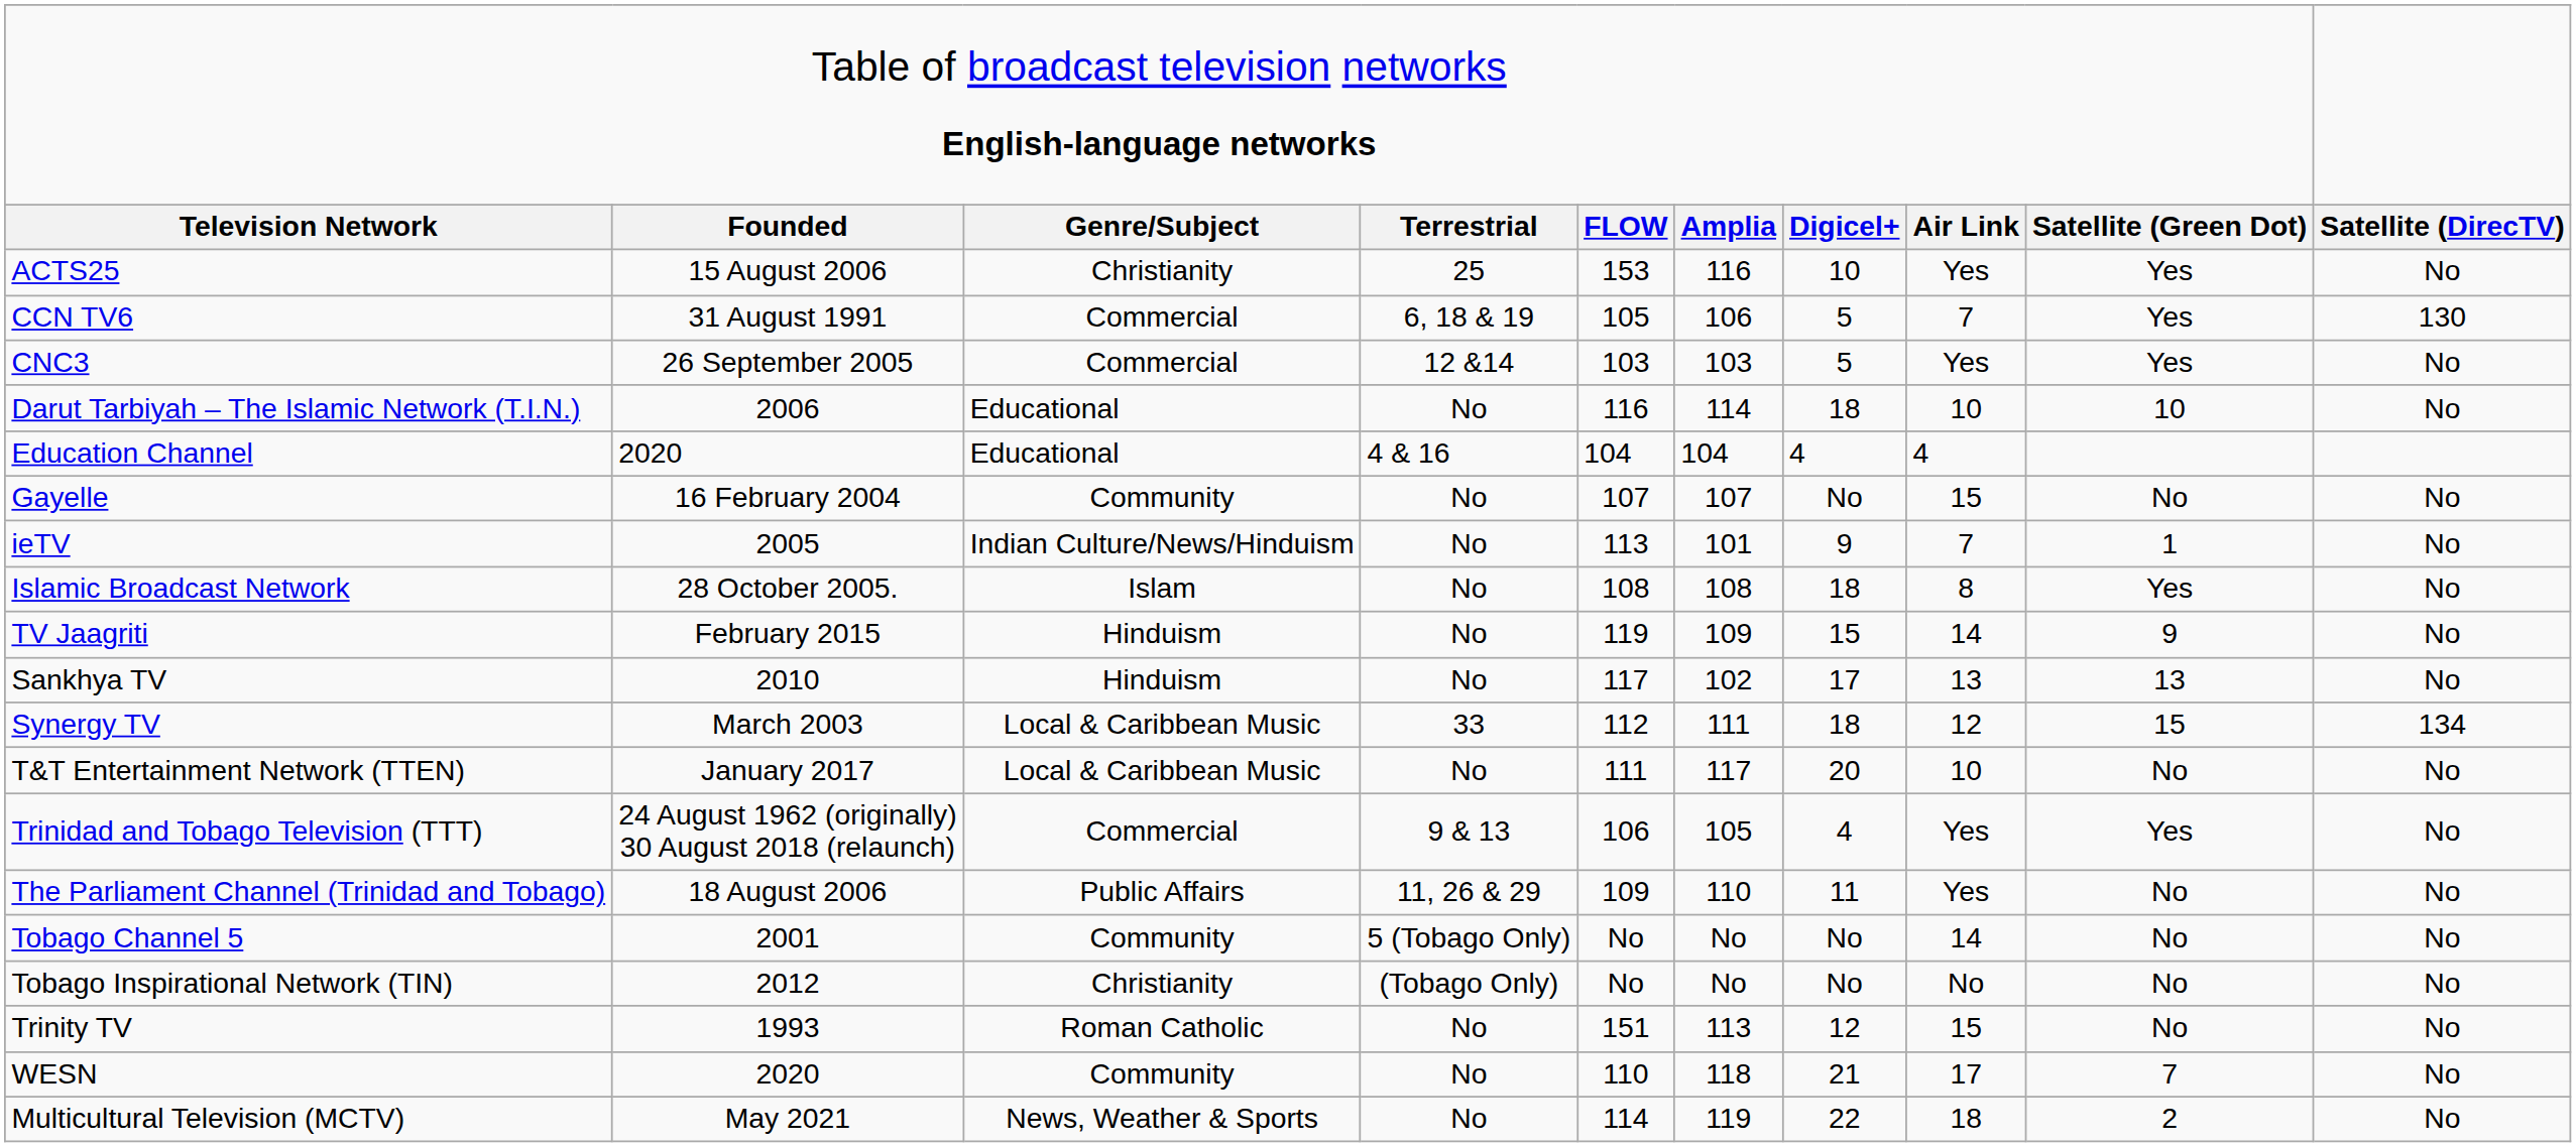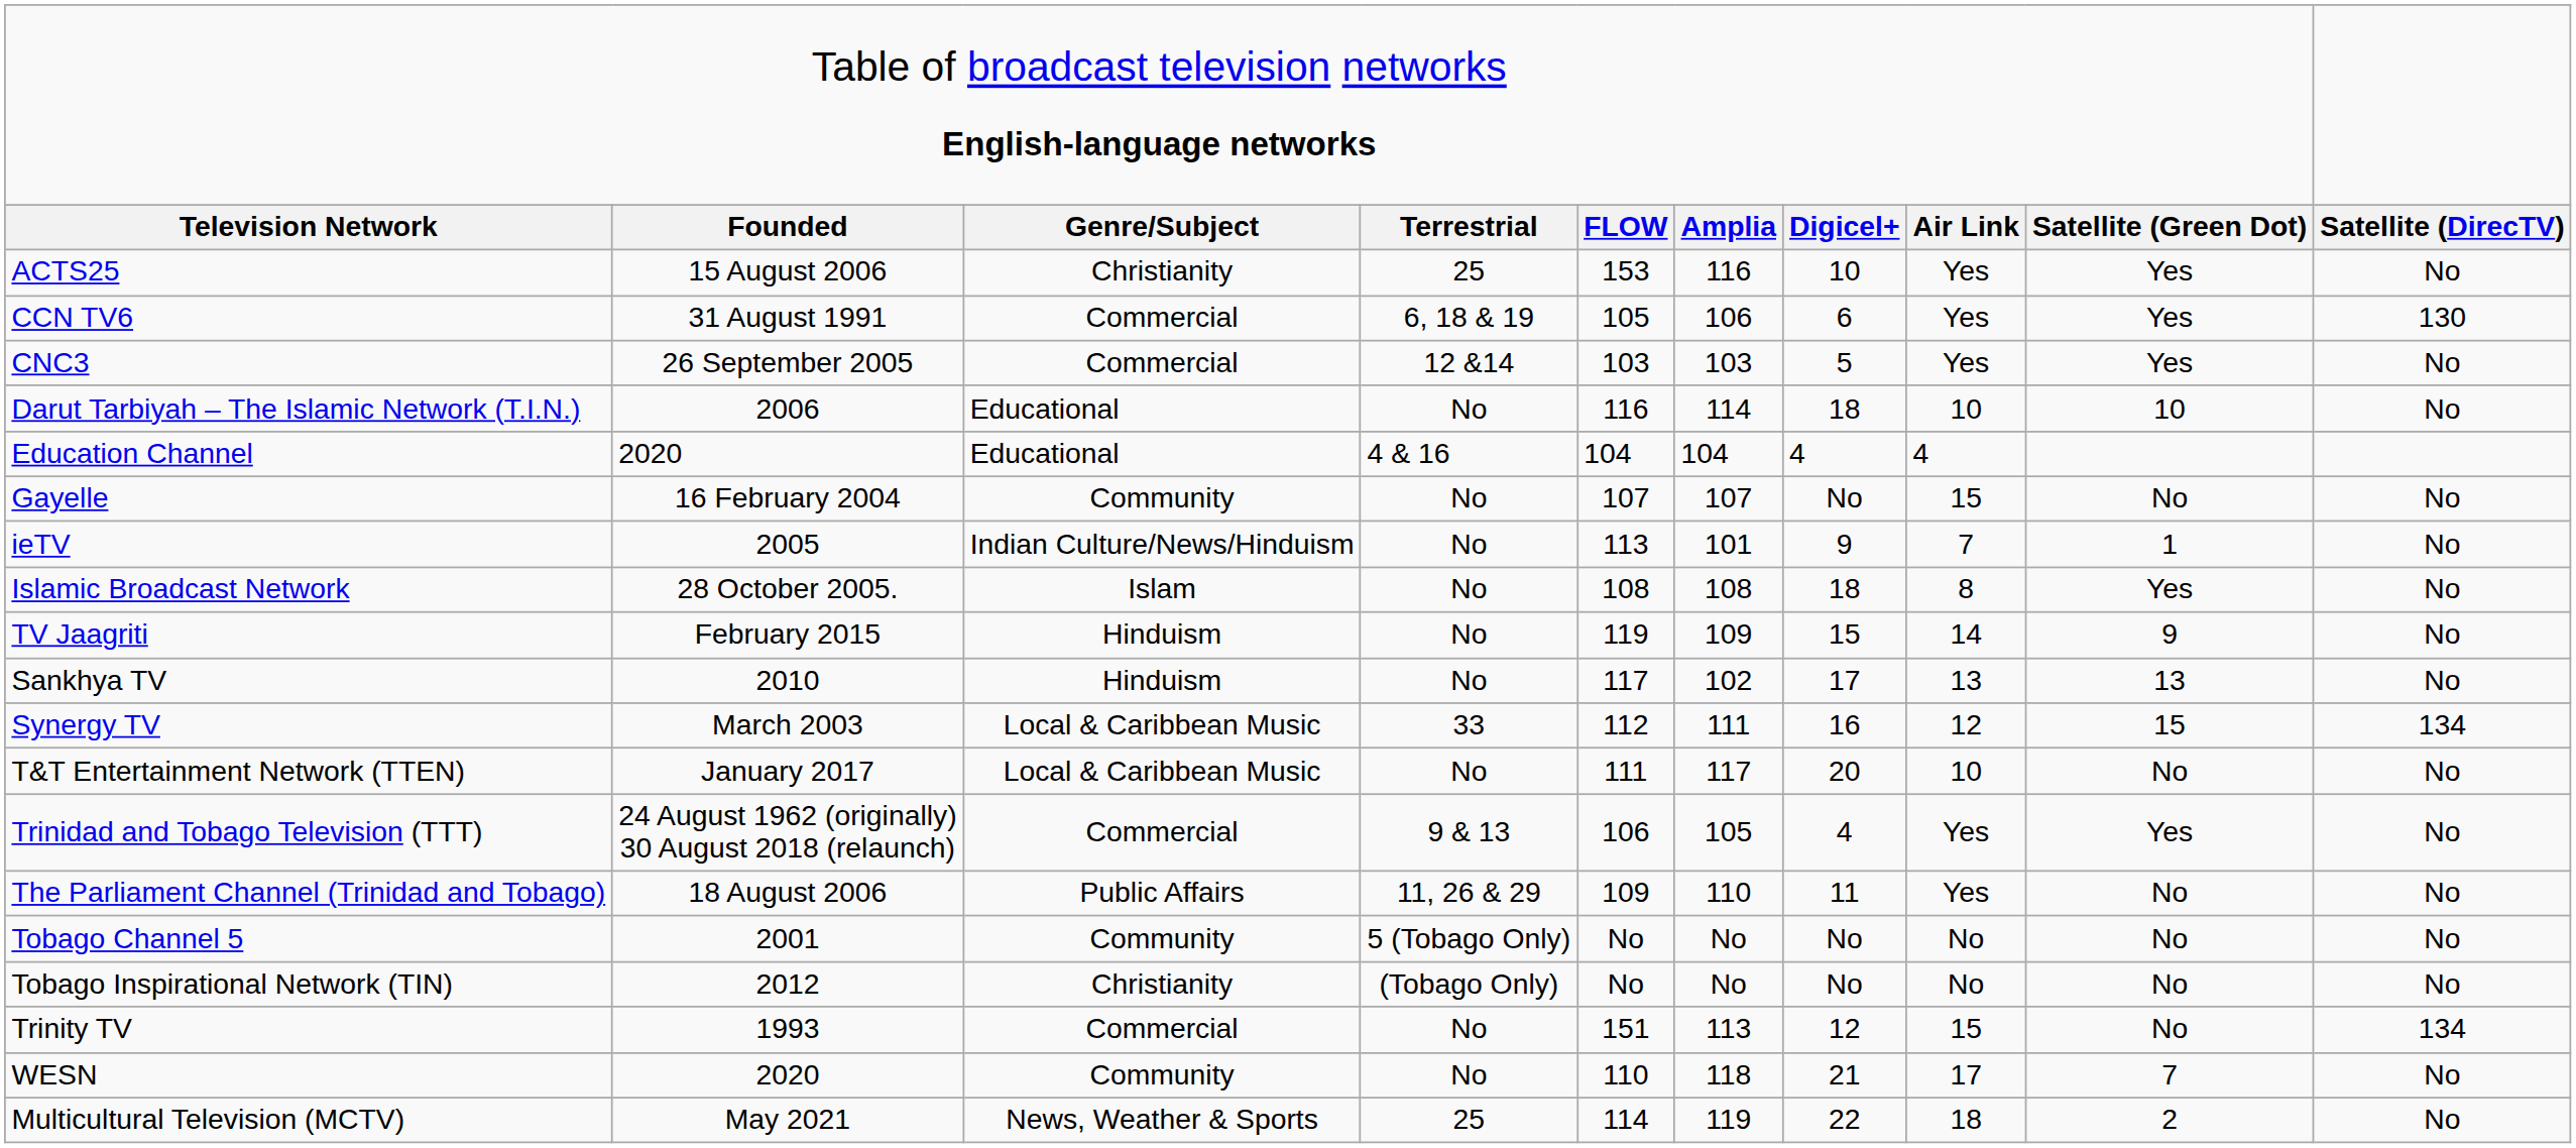CCN TV6 | column 7: 5 -> 6
CCN TV6 | column 8: 7 -> Yes
Synergy TV | column 7: 18 -> 16
Tobago Channel 5 | column 8: 14 -> No
Trinity TV | column 3: Roman Catholic -> Commercial
Trinity TV | column 10: No -> 134
Multicultural Television (MCTV) | column 4: No -> 25
